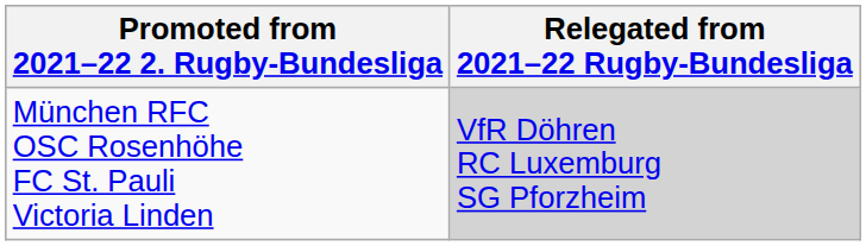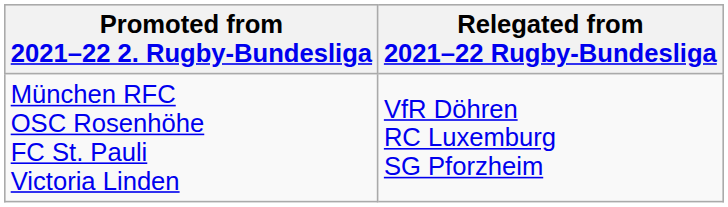München RFC OSC Rosenhöhe FC St. Pauli Victoria Linden | Relegated from 2021–22 Rugby-Bundesliga: lightgrey background -> no background
